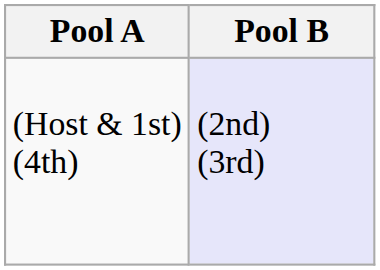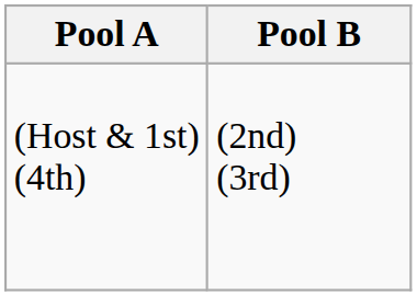(Host & 1st) (4th) | Pool B: lavender background -> no background
